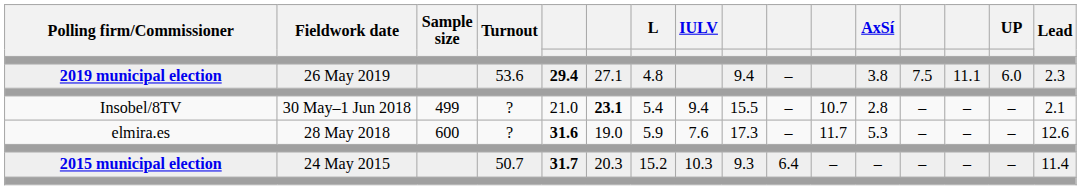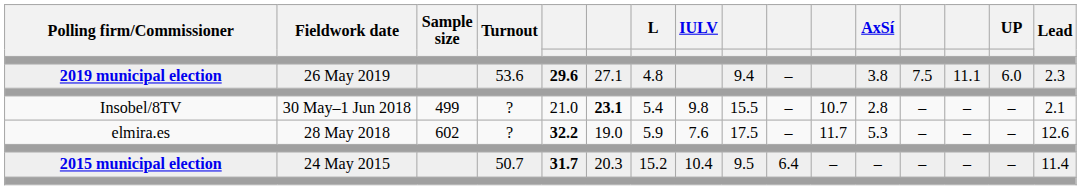2019 municipal election | column 5: 29.4 -> 29.6
Insobel/8TV | IULV: 9.4 -> 9.8
elmira.es | Sample size: 600 -> 602
elmira.es | column 5: 31.6 -> 32.2
elmira.es | column 9: 17.3 -> 17.5
2015 municipal election | IULV: 10.3 -> 10.4
2015 municipal election | column 9: 9.3 -> 9.5
